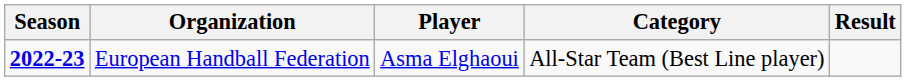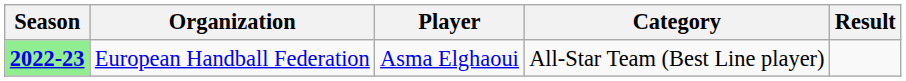European Handball Federation | Season: no background -> lightgreen background
